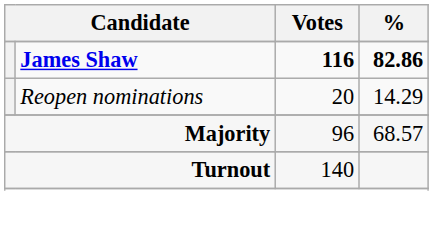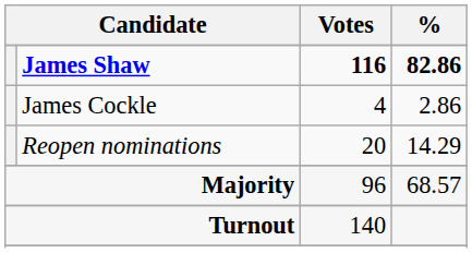+ row: James Cockle | 4 | 2.86
